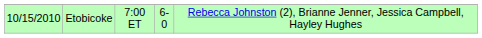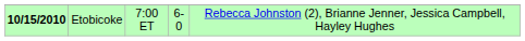Etobicoke | column 1: normal -> bold
